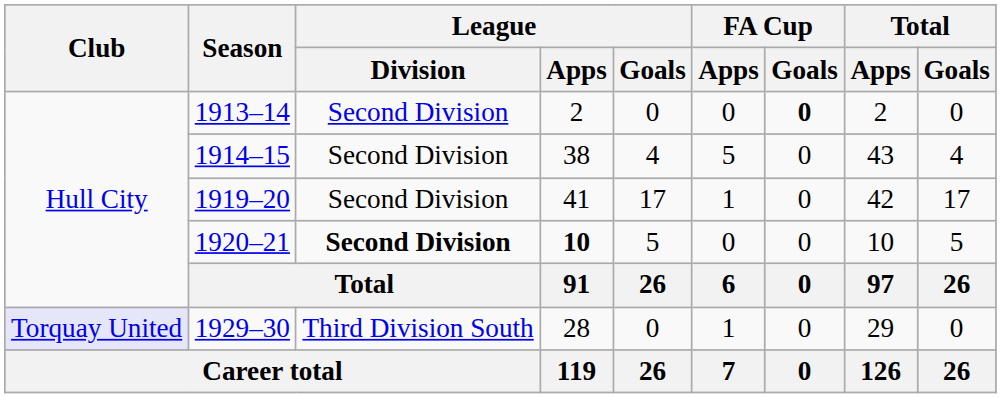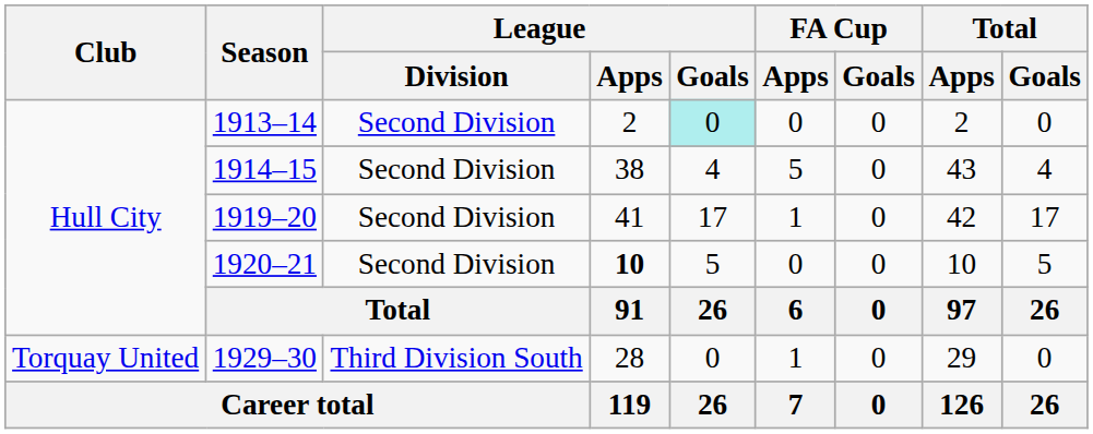1913–14 | League / Goals: no background -> paleturquoise background
1913–14 | FA Cup / Goals: bold -> normal
1920–21 | League / Division: bold -> normal
1929–30 | Club: lavender background -> no background
